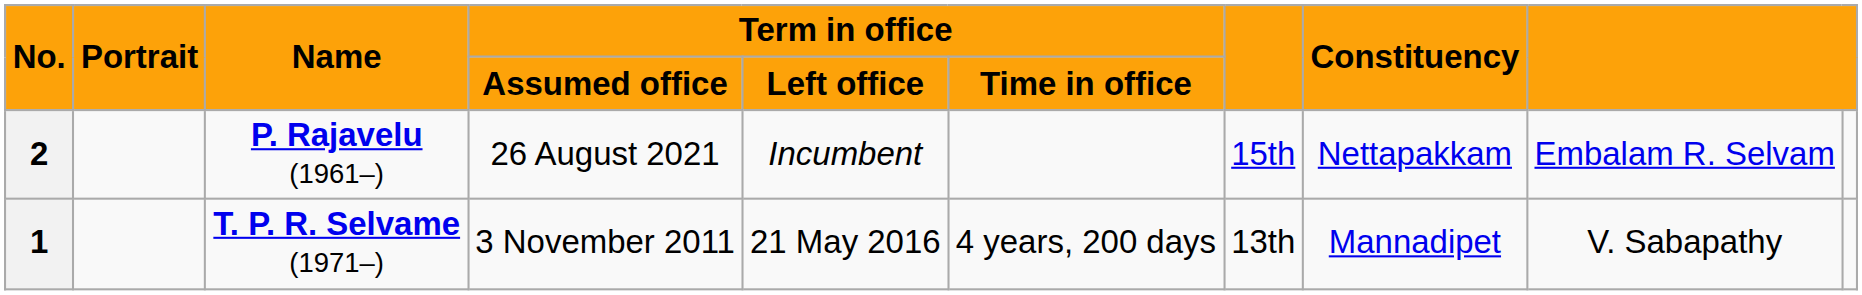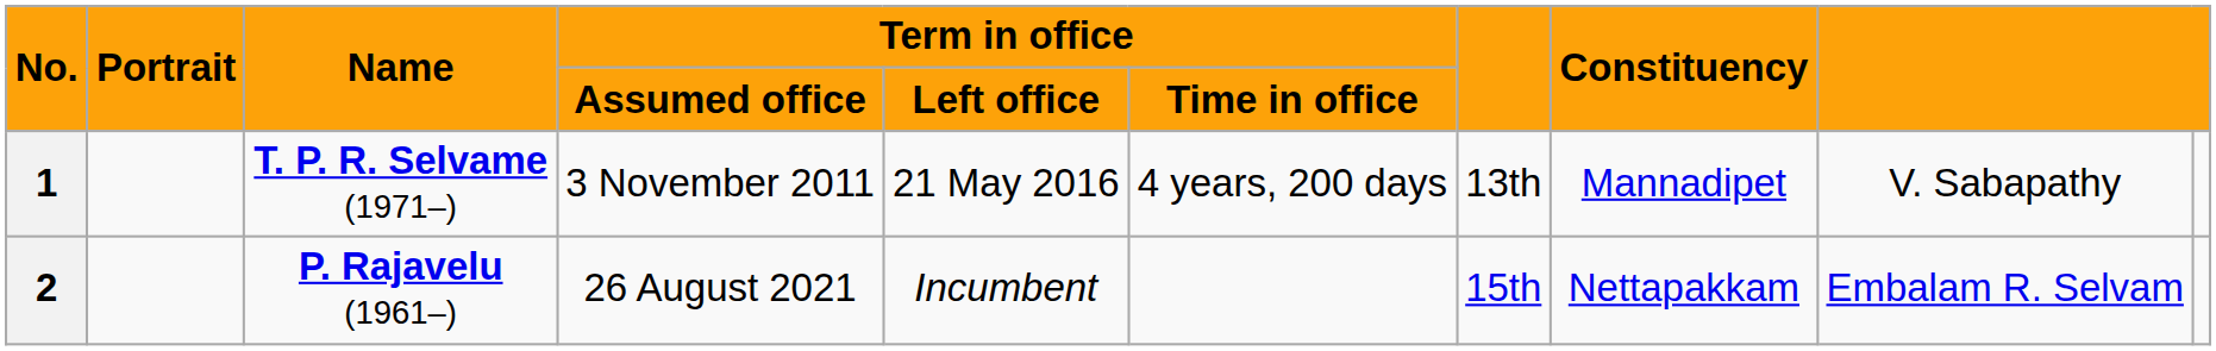rows swapped: 1 <-> 2
